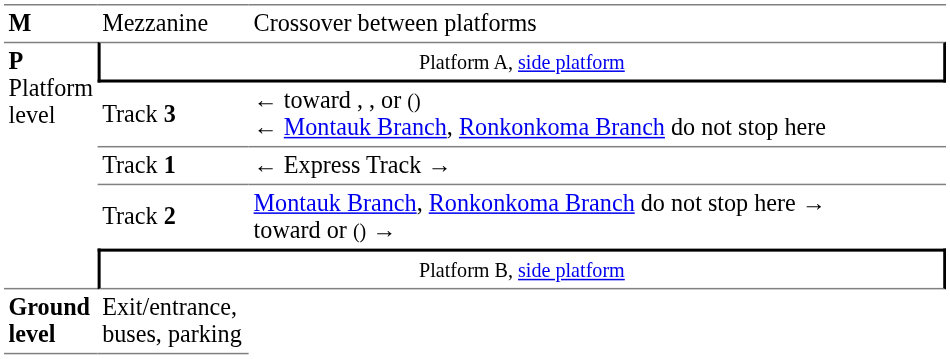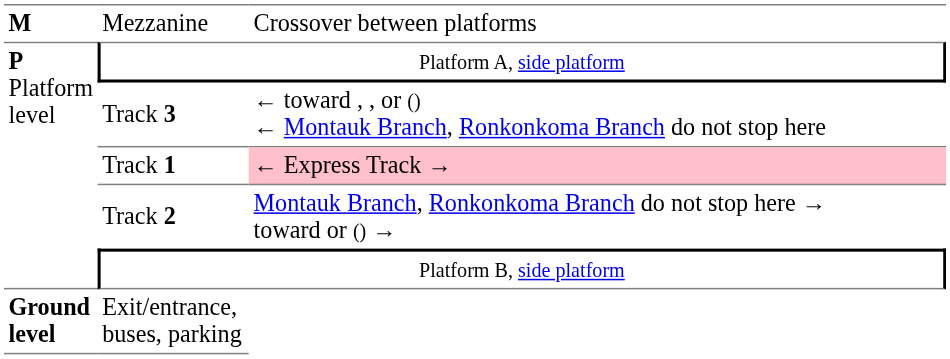Track 1 | column 3: no background -> pink background
